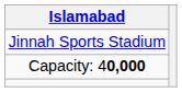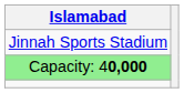Capacity: 40,000 | Islamabad: no background -> lightgreen background
